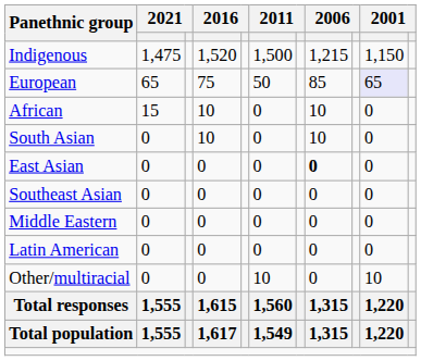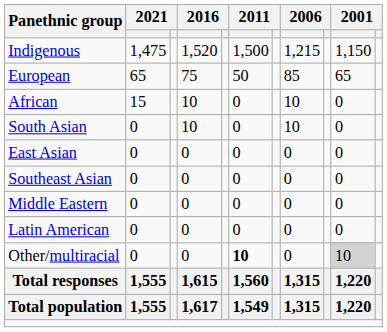European | column 10: lavender background -> no background
East Asian | column 8: bold -> normal
Other/multiracial | column 6: normal -> bold
Other/multiracial | column 10: no background -> lightgrey background
